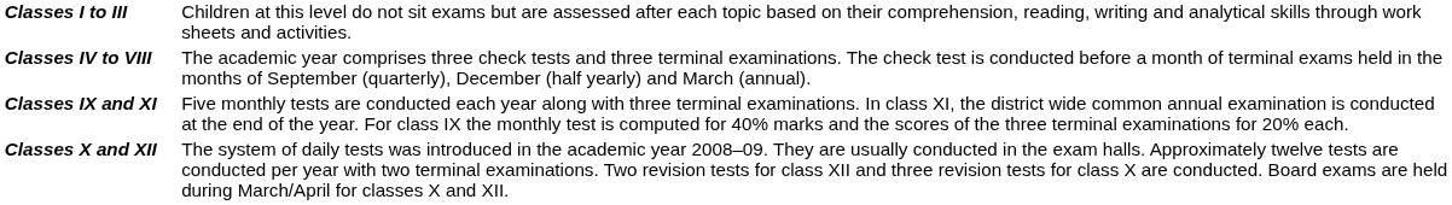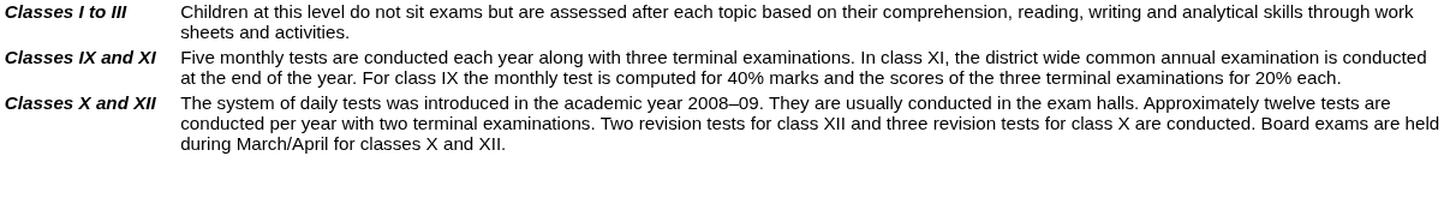- row: Classes IV to VIII | The academic year comprises three check tests and three terminal examinations. The check test is conducted before a month of terminal exams held in the months of September (quarterly), December (half yearly) and March (annual).
